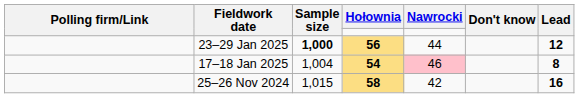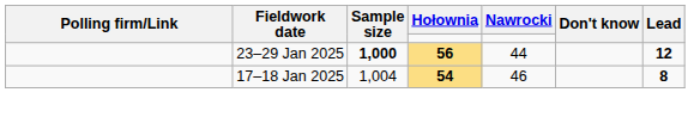17–18 Jan 2025 | Nawrocki: pink background -> no background
- row: 25–26 Nov 2024 | 1,015 | 58 | 42 | 16
